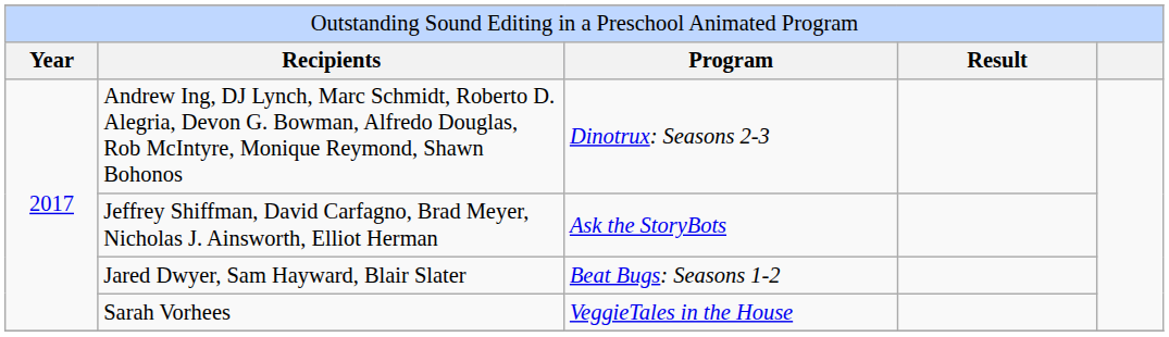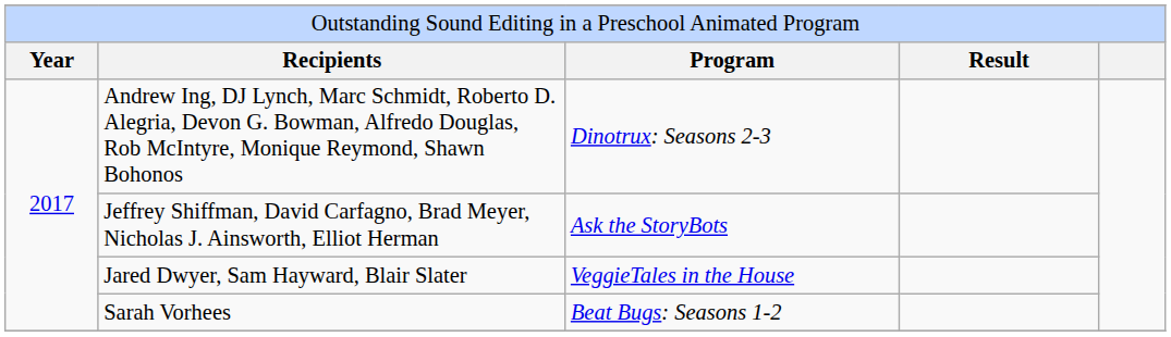Jared Dwyer, Sam Hayward, Blair Slater | column 3: Beat Bugs: Seasons 1-2 -> VeggieTales in the House
Sarah Vorhees | column 3: VeggieTales in the House -> Beat Bugs: Seasons 1-2
